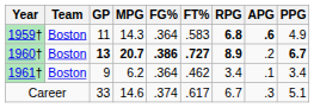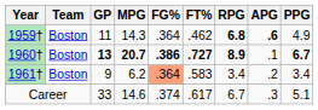1959† | FT%: .583 -> .462
1960† | APG: .2 -> .1
1961† | FG%: no background -> lightsalmon background
1961† | FT%: .462 -> .583
1961† | APG: .1 -> .2
